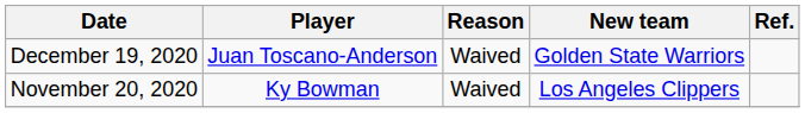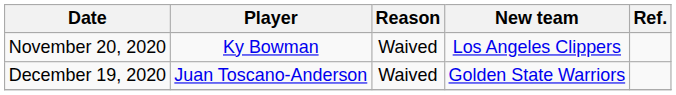rows swapped: November 20, 2020 <-> December 19, 2020
